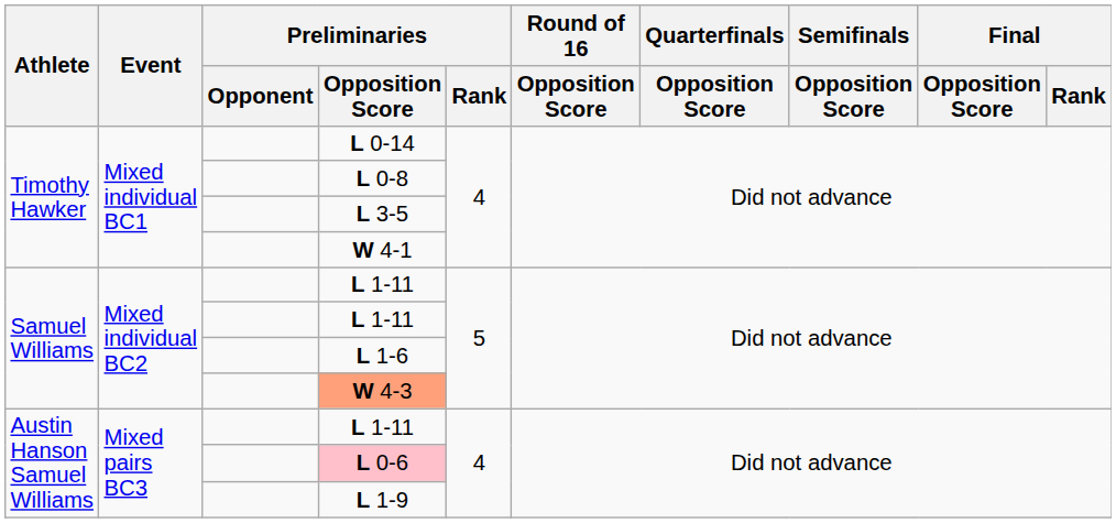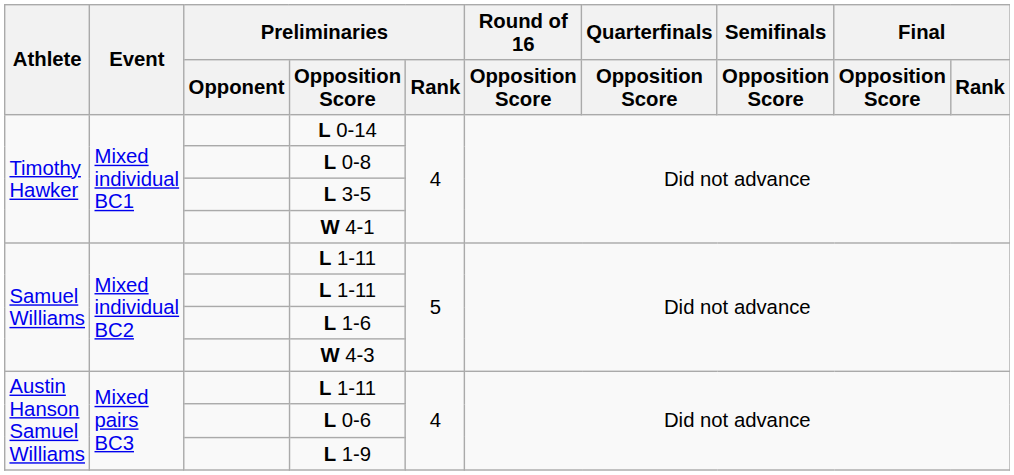W 4-3 | Preliminaries / Opposition Score: lightsalmon background -> no background
L 0-6 | Preliminaries / Opposition Score: pink background -> no background
